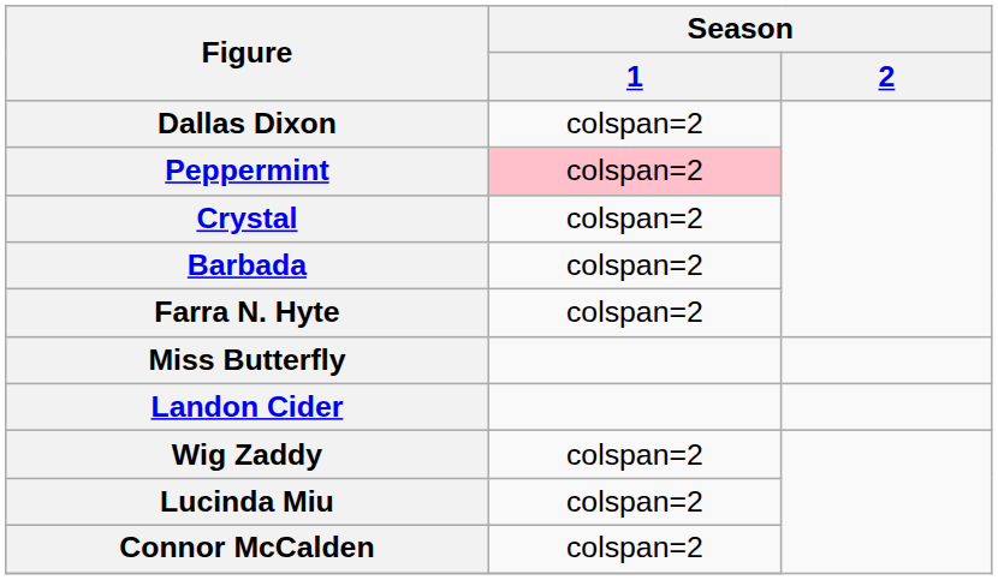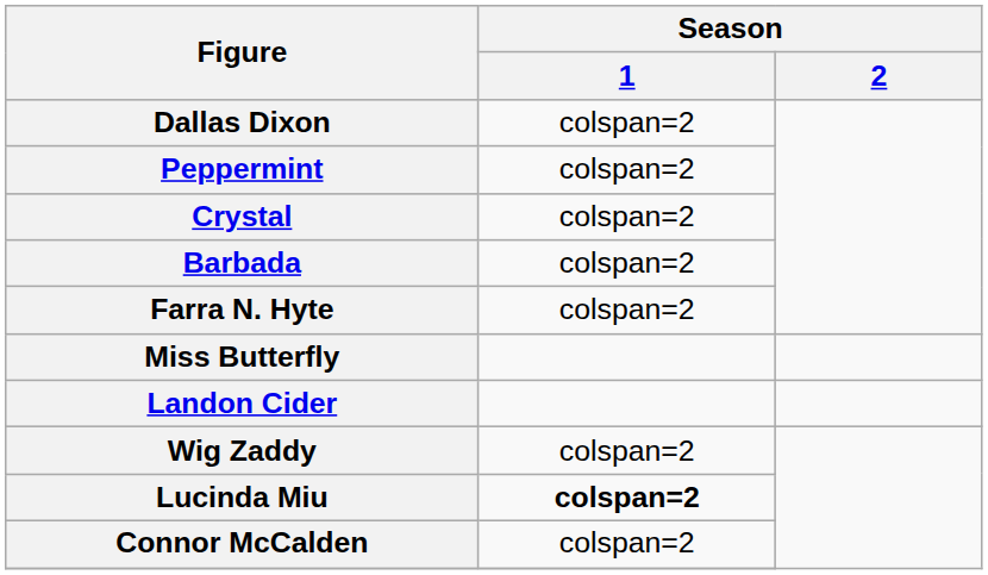Peppermint | Season / 1: pink background -> no background
Lucinda Miu | Season / 1: normal -> bold
